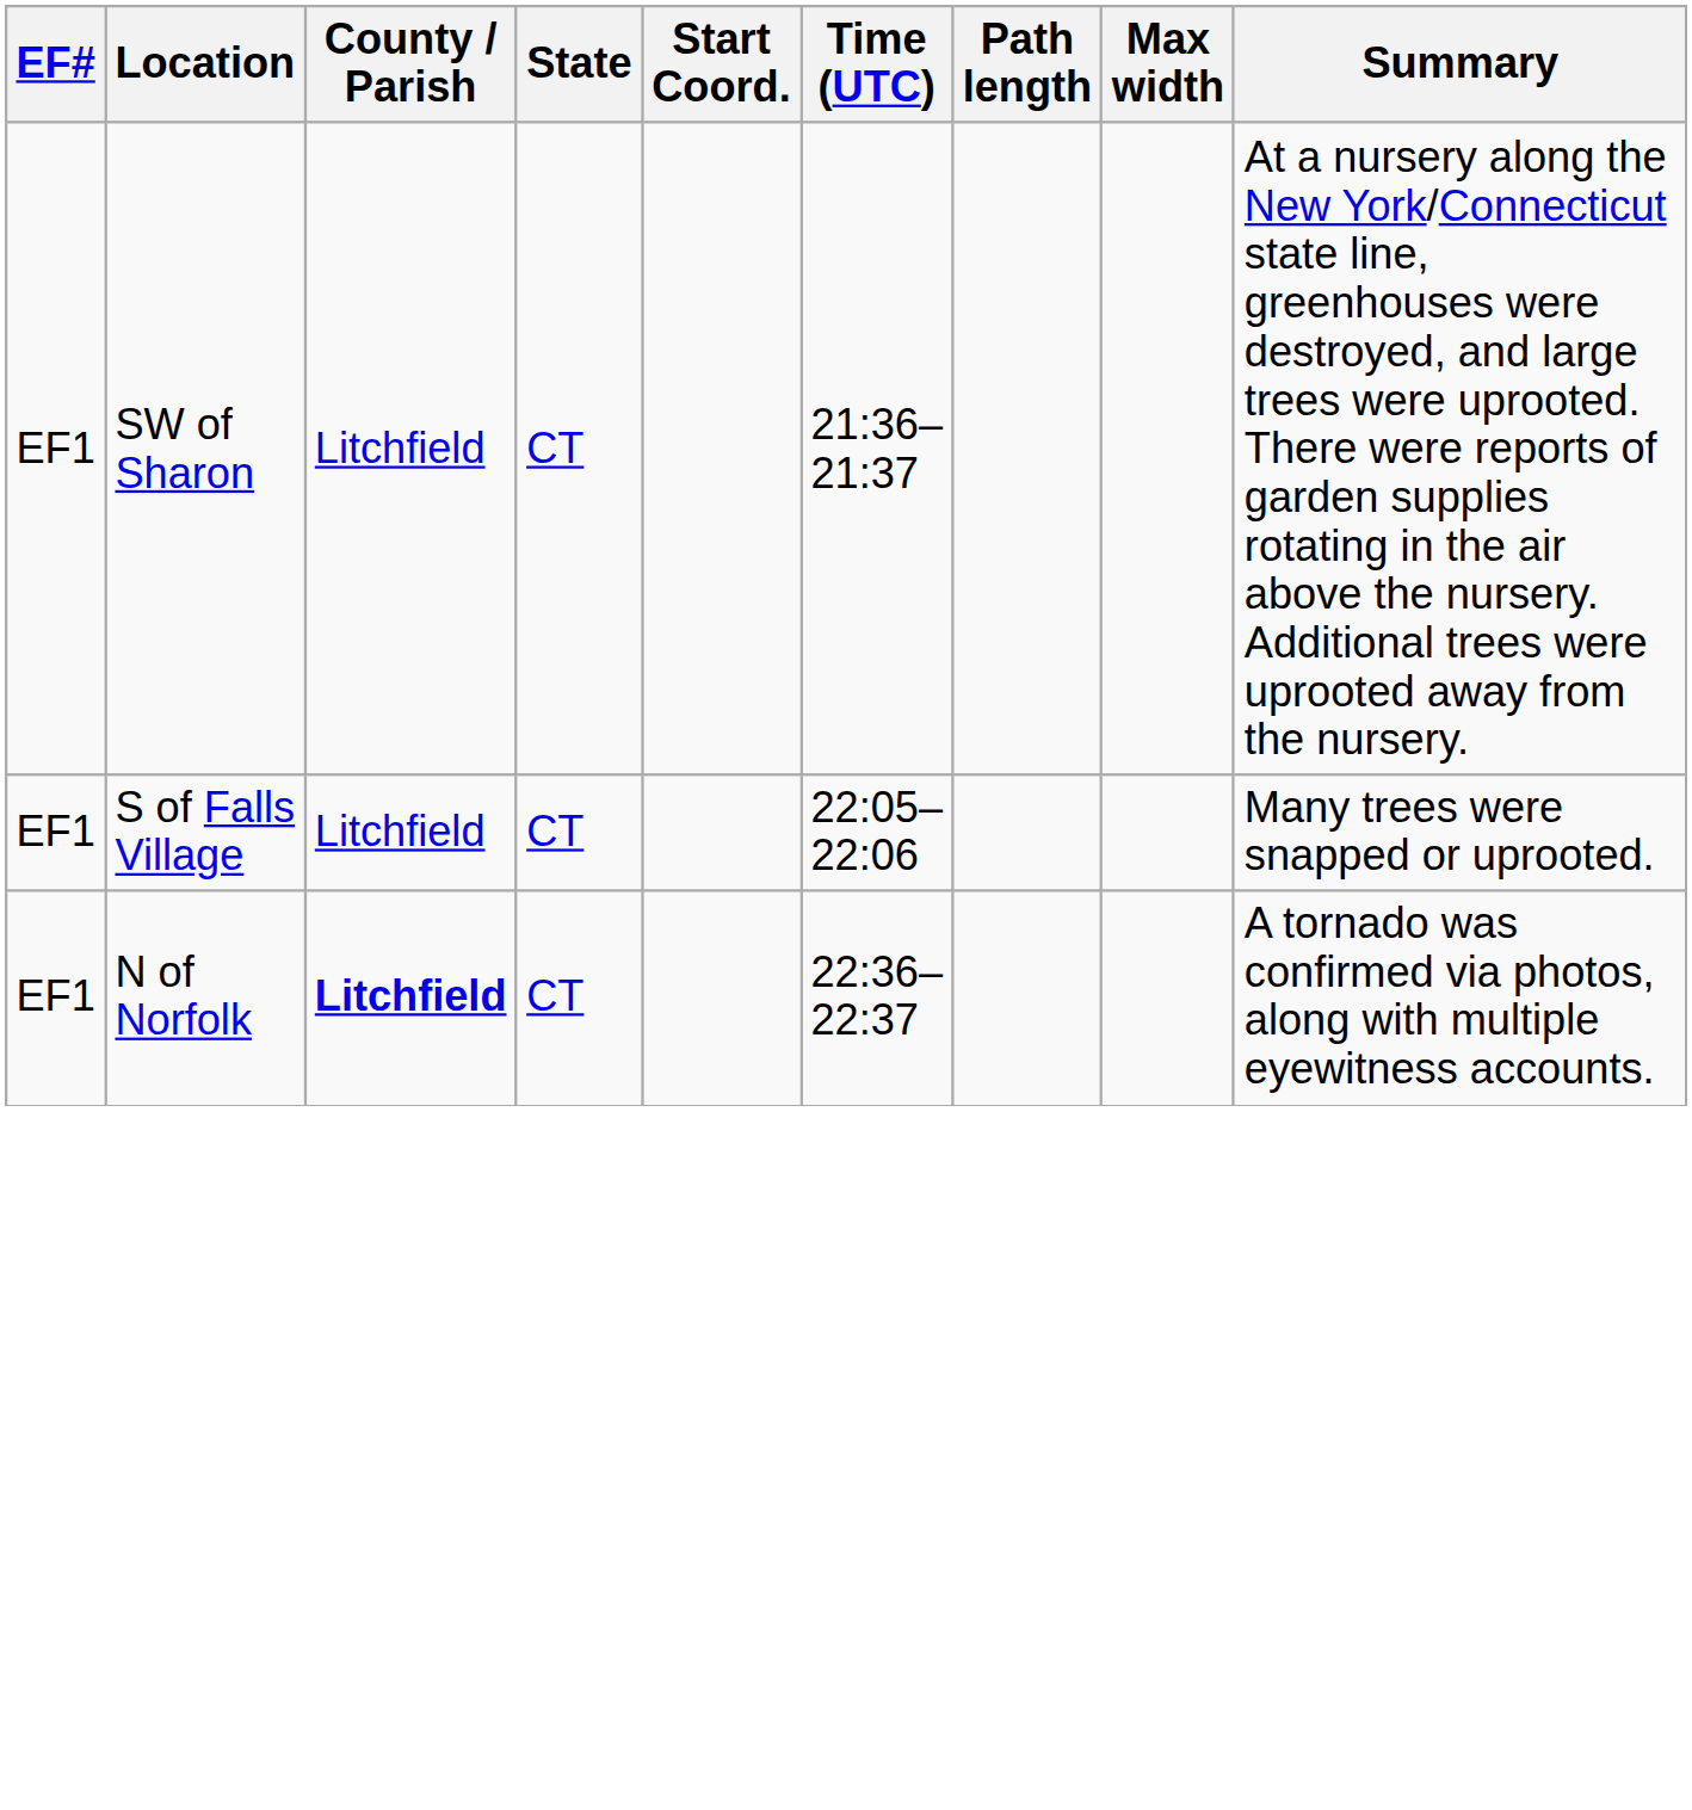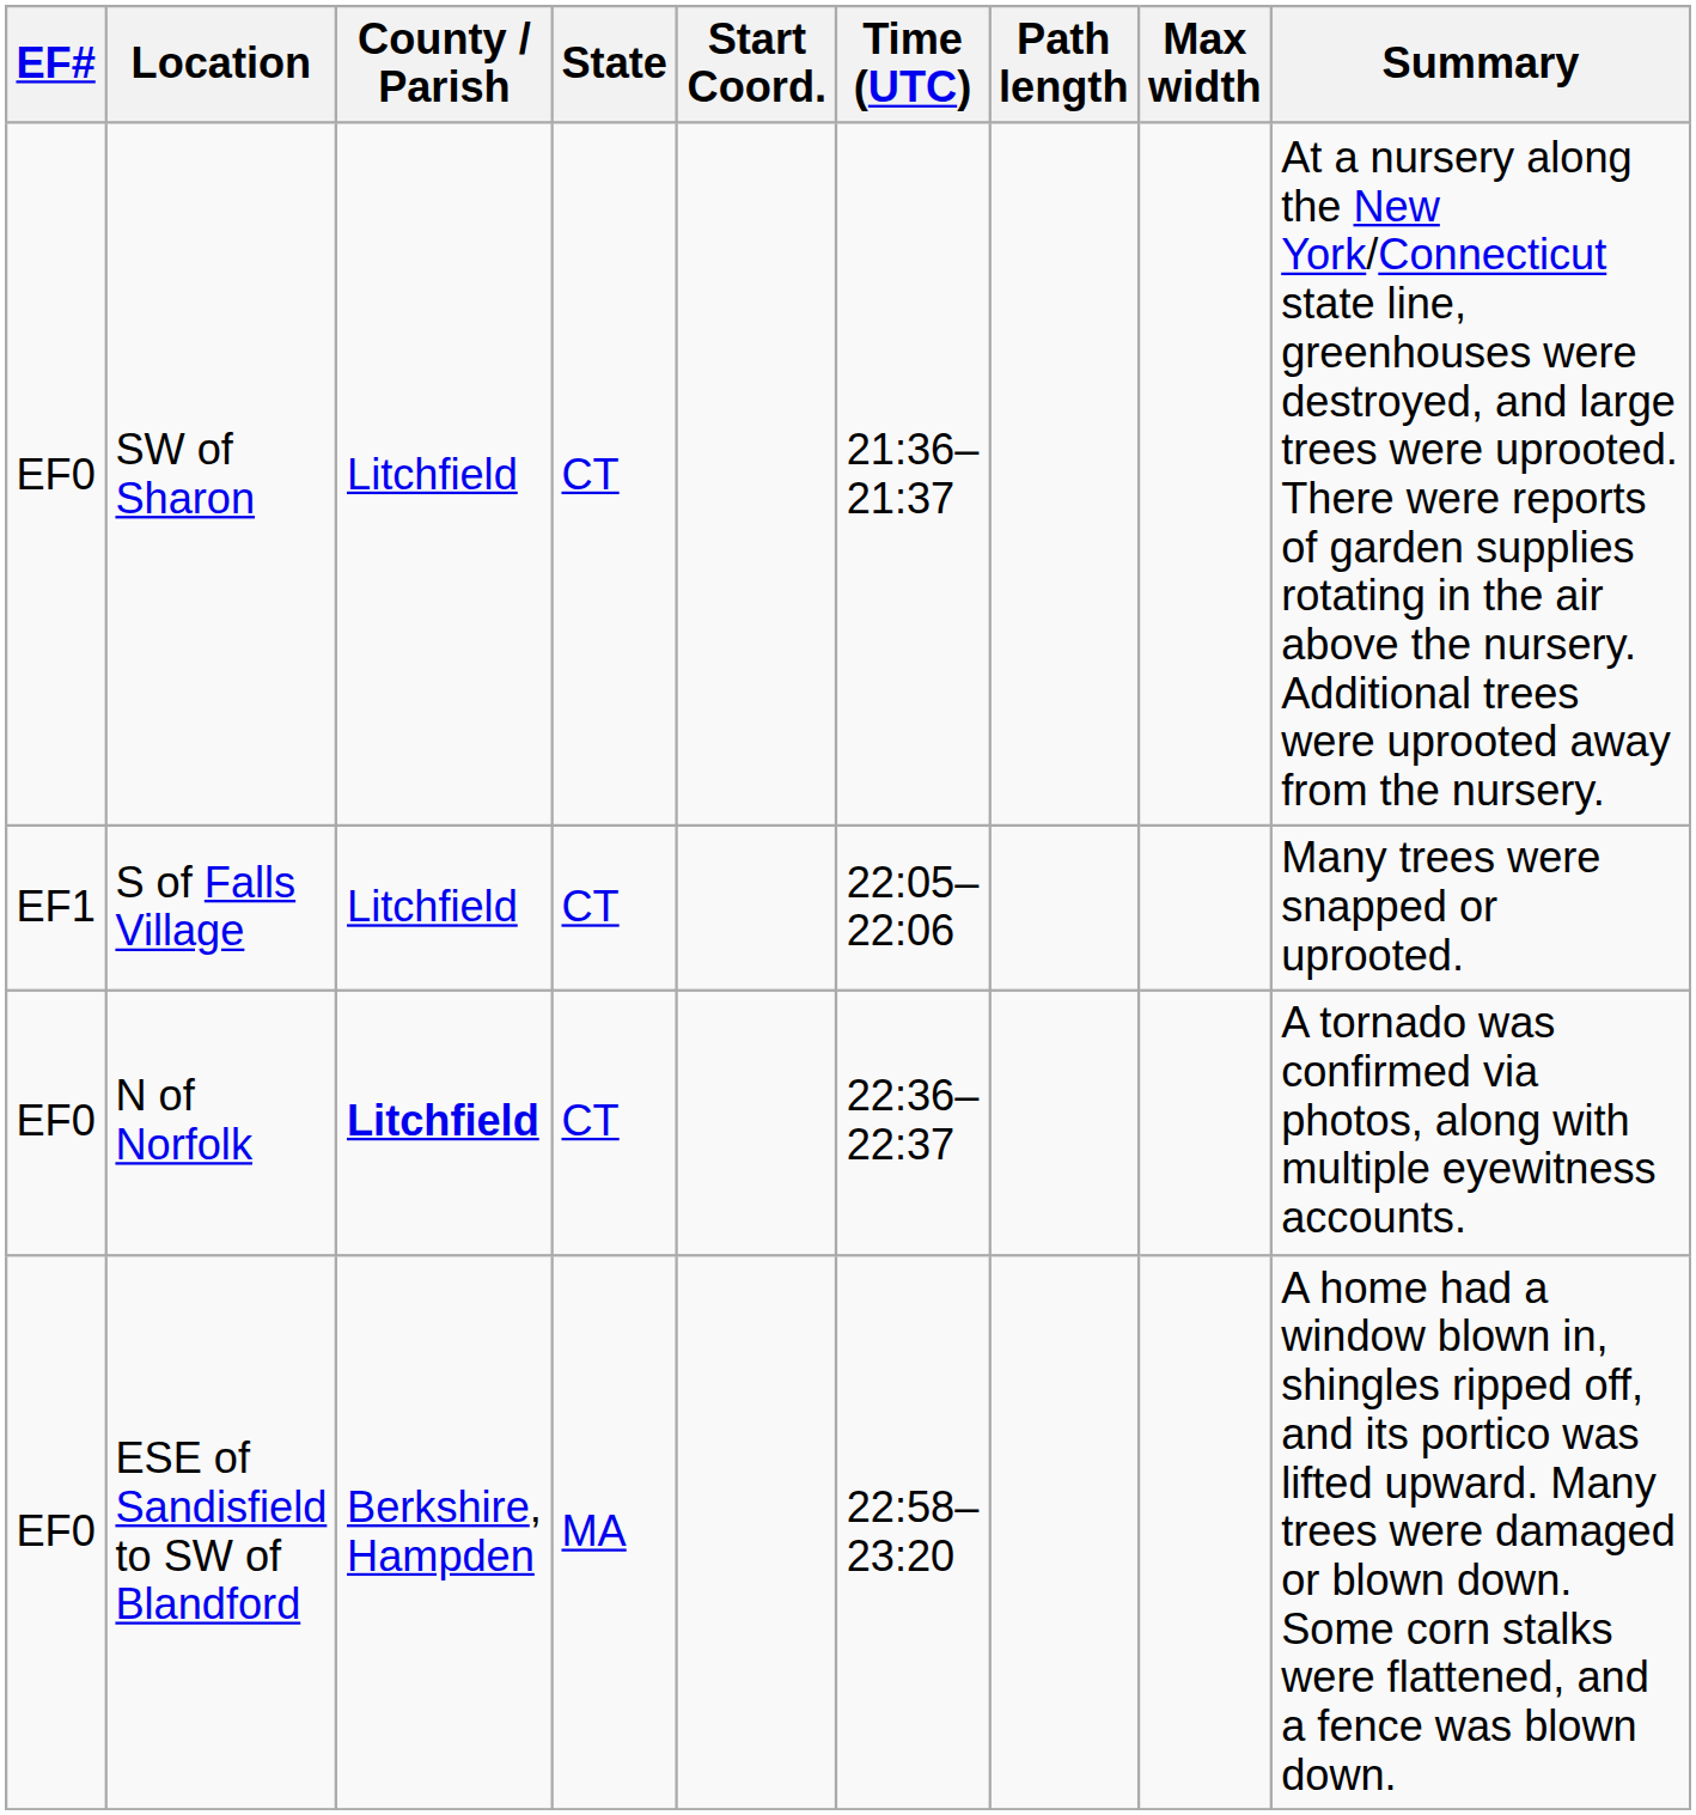SW of Sharon | EF#: EF1 -> EF0
N of Norfolk | EF#: EF1 -> EF0
+ row: EF0 | ESE of Sandisfield to SW of Blandford | Berkshire, Hampden | MA | 22:58–23:20 | A home had a window blown in, shingles ripped off, and its portico was lifted upward. Many trees were damaged or blown down. Some corn stalks were flattened, and a fence was blown down.
